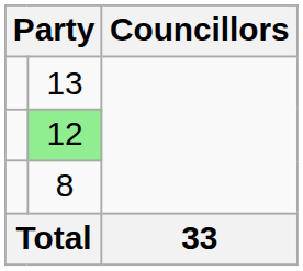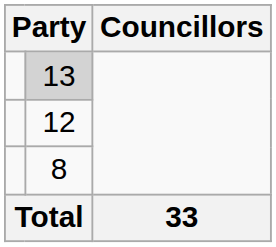13 | column 2: no background -> lightgrey background
12 | column 2: lightgreen background -> no background
